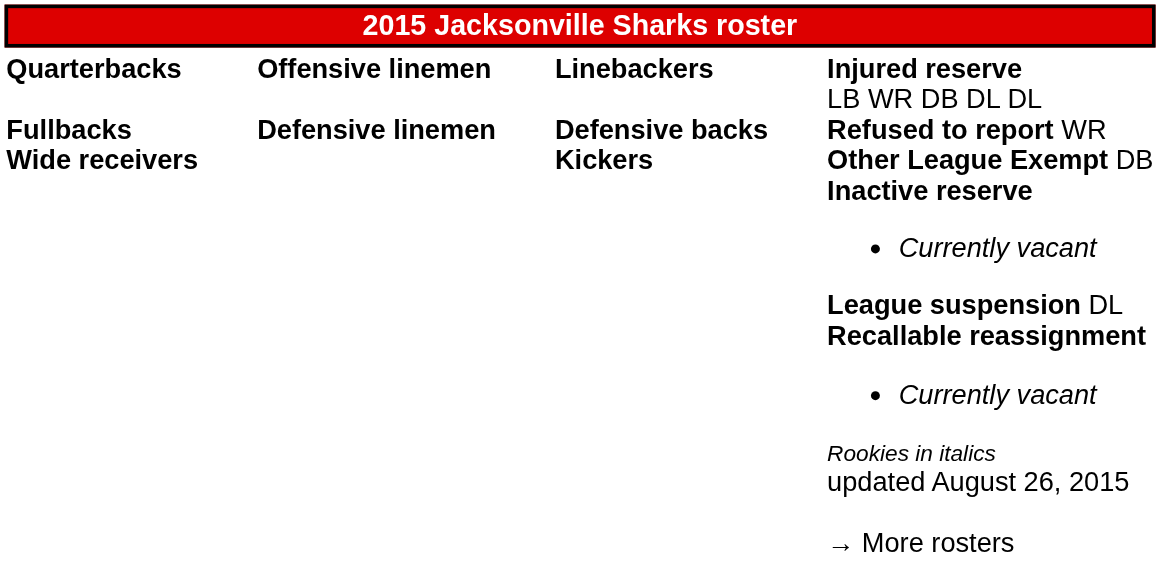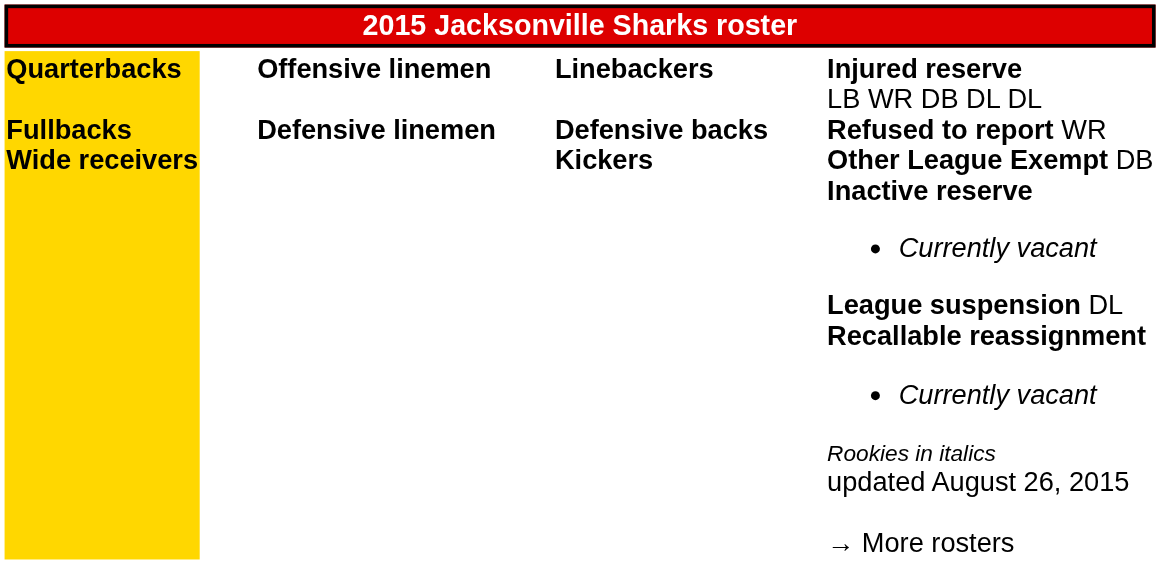Quarterbacks Fullbacks Wide receivers | column 1: no background -> gold background
